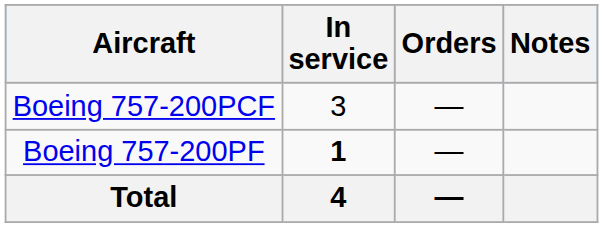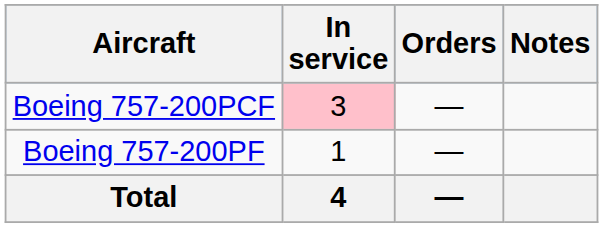Boeing 757-200PCF | In service: no background -> pink background
Boeing 757-200PF | In service: bold -> normal
